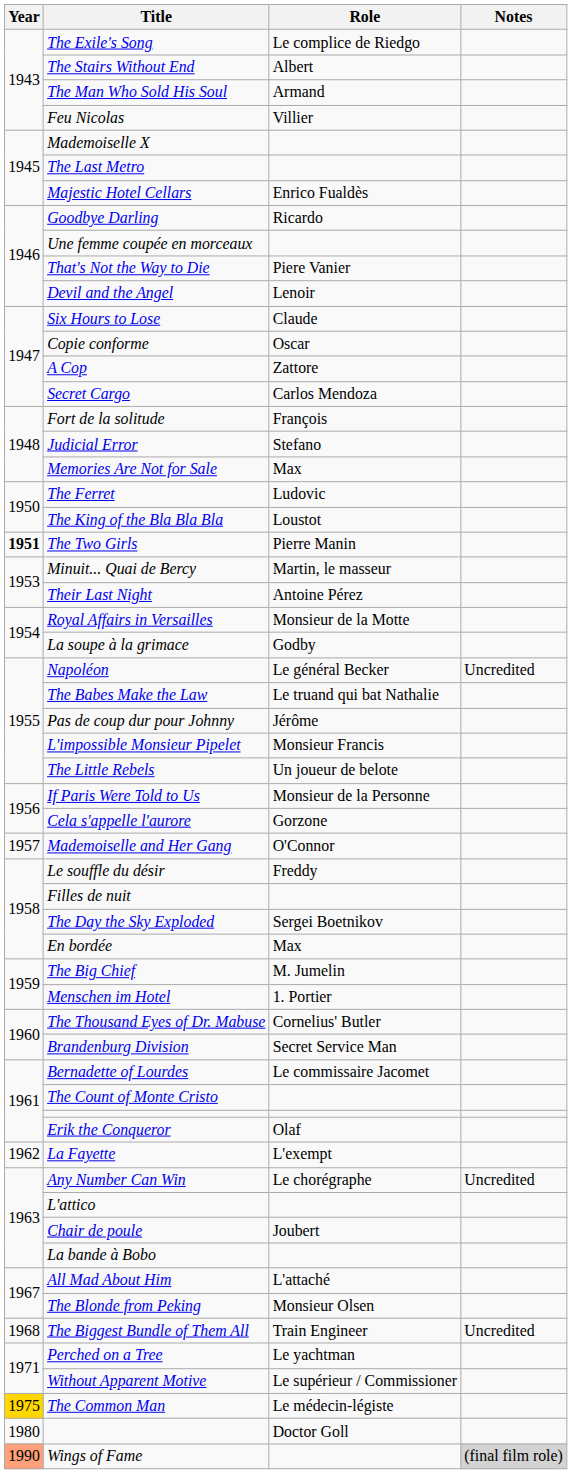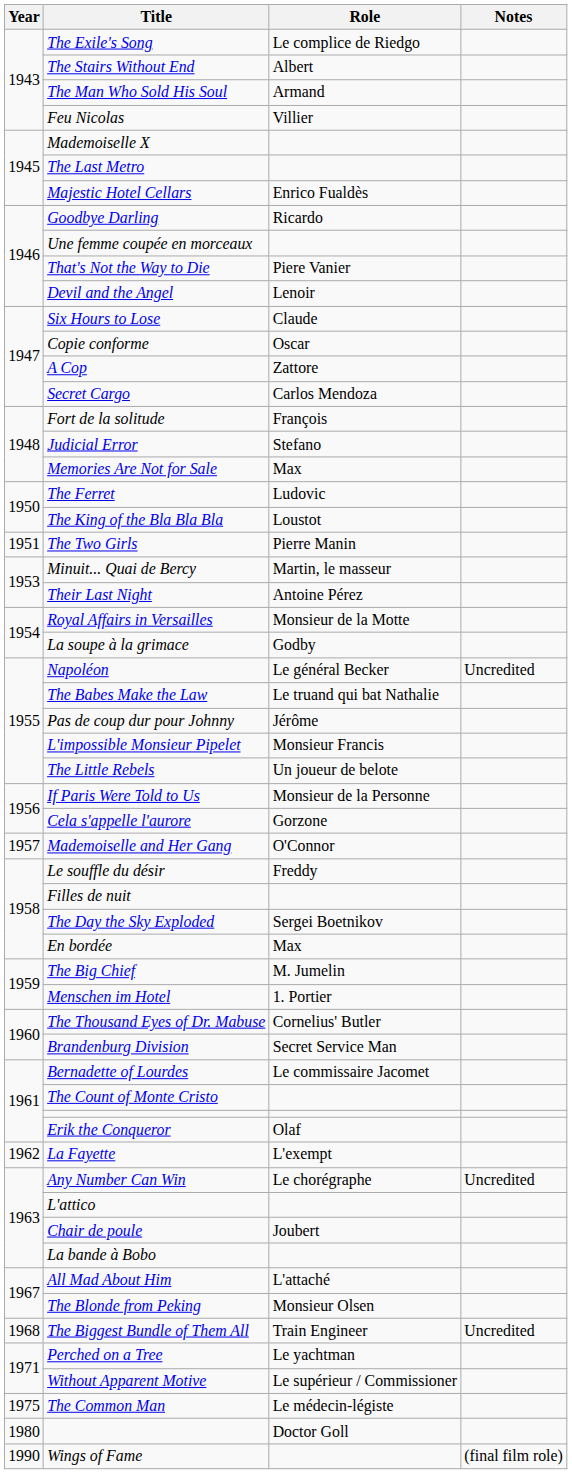The Two Girls | Year: bold -> normal
The Common Man | Year: gold background -> no background
Wings of Fame | Year: lightsalmon background -> no background
Wings of Fame | Notes: lightgrey background -> no background
